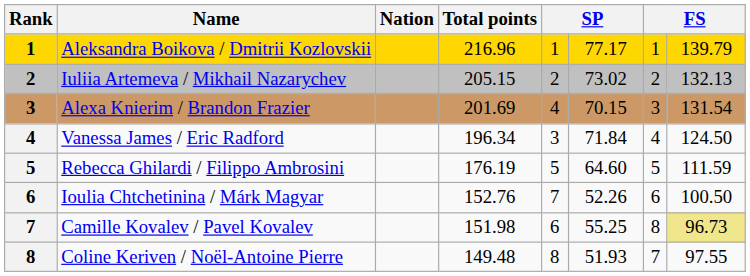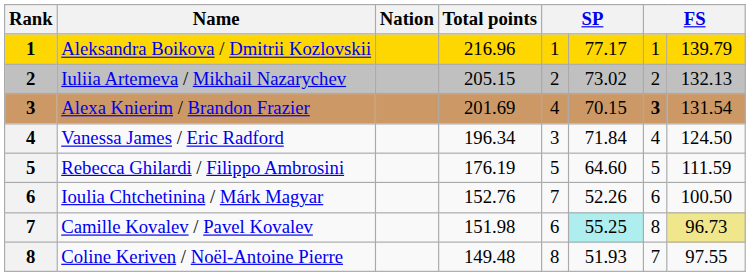Alexa Knierim / Brandon Frazier | column 7: normal -> bold
Camille Kovalev / Pavel Kovalev | column 6: no background -> paleturquoise background
